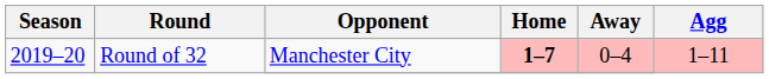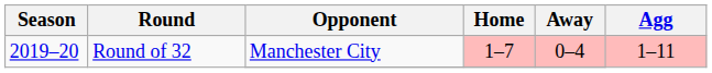Round of 32 / Manchester City | Home: bold -> normal
